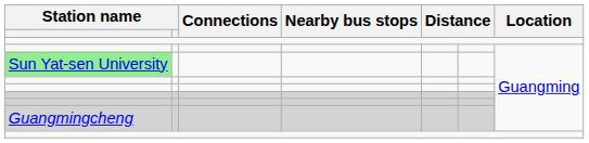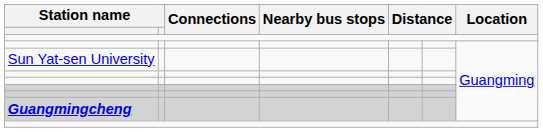Sun Yat-sen University | column 1: lightgreen background -> no background
Guangmingcheng | column 1: normal -> bold
